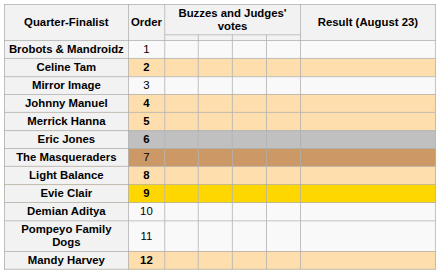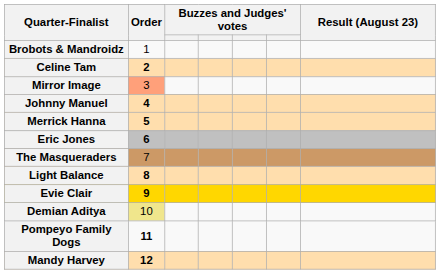Mirror Image | Order: no background -> lightsalmon background
Demian Aditya | Order: no background -> khaki background
Pompeyo Family Dogs | Order: normal -> bold
